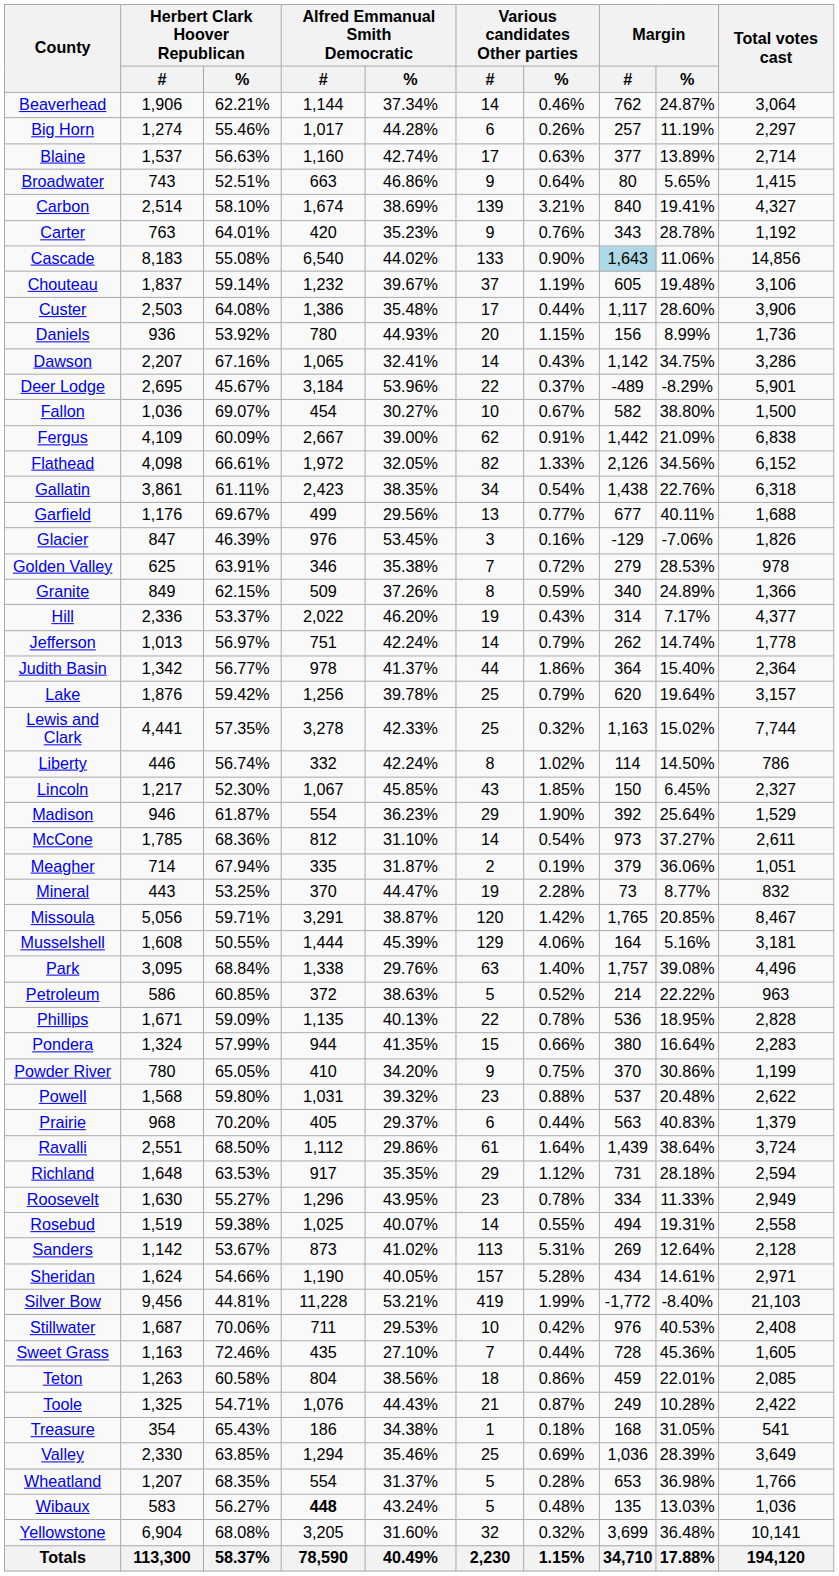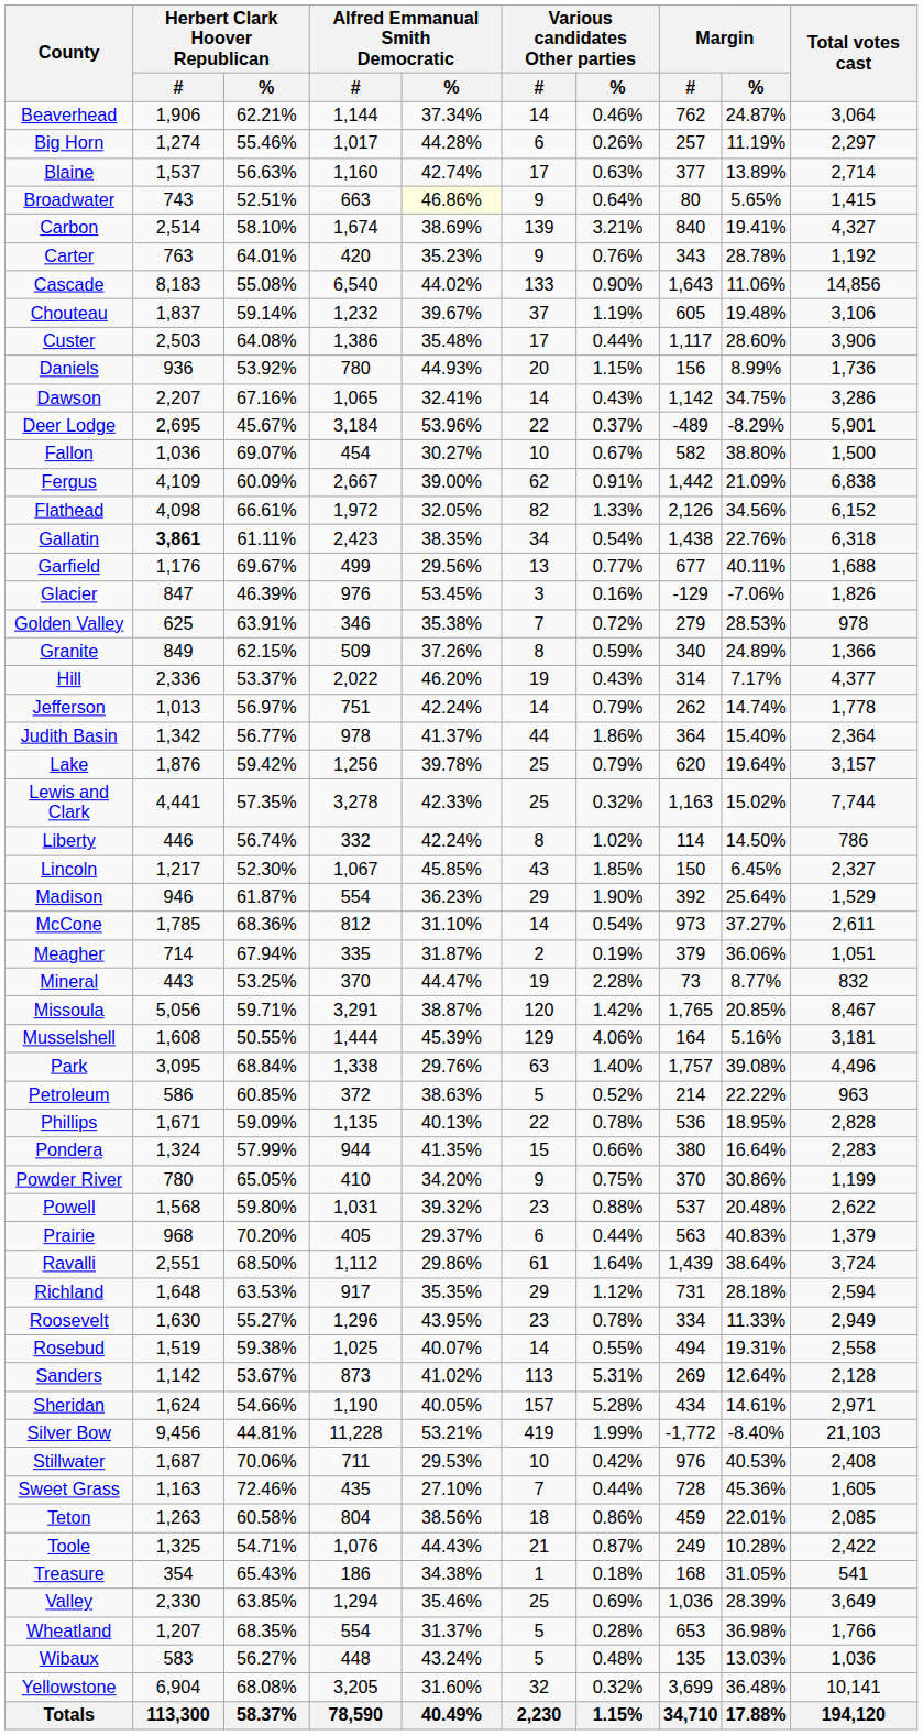Broadwater | Alfred Emmanual Smith Democratic / %: no background -> lightyellow background
Cascade | Margin / #: lightblue background -> no background
Gallatin | Herbert Clark Hoover Republican / #: normal -> bold
Wibaux | Alfred Emmanual Smith Democratic / #: bold -> normal
